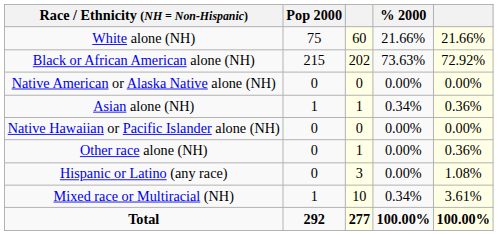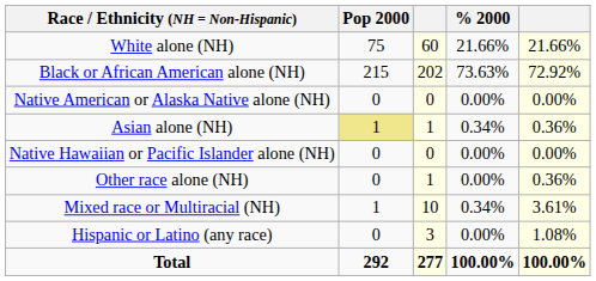Asian alone (NH) | Pop 2000: no background -> khaki background
rows swapped: Mixed race or Multiracial (NH) <-> Hispanic or Latino (any race)
